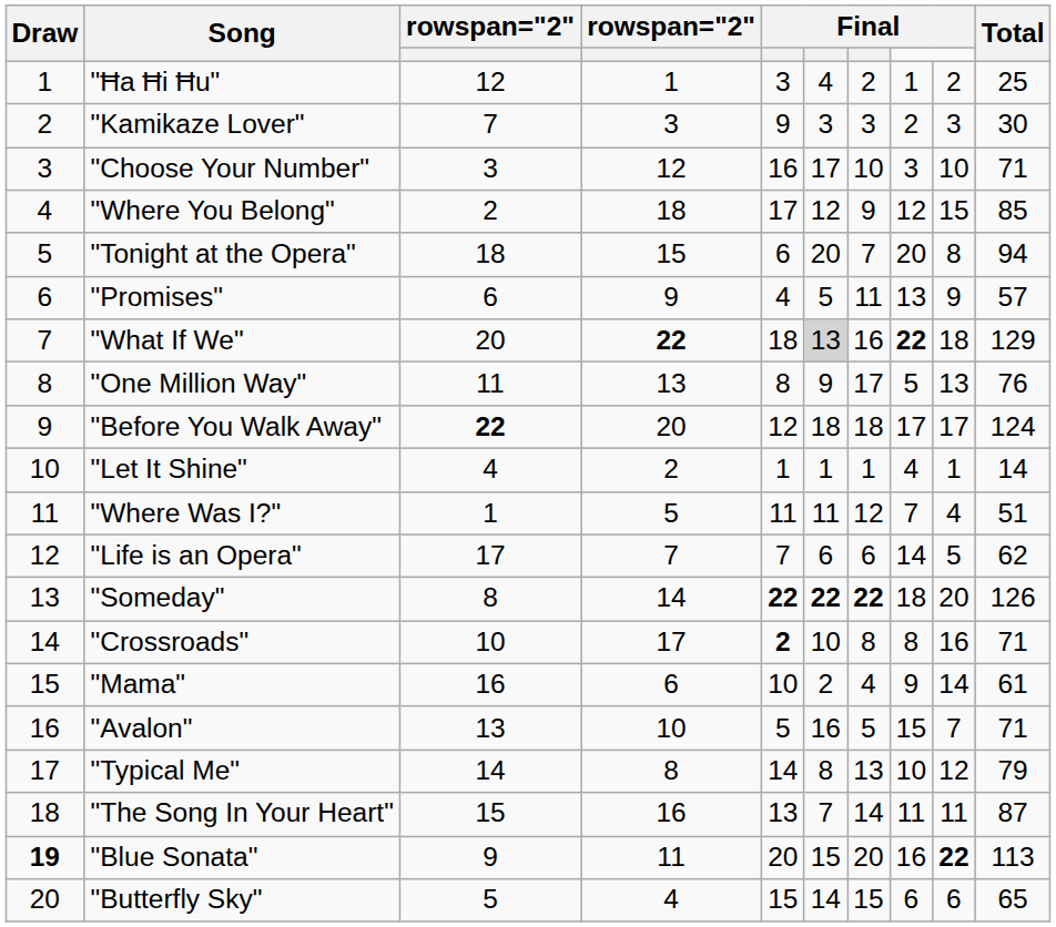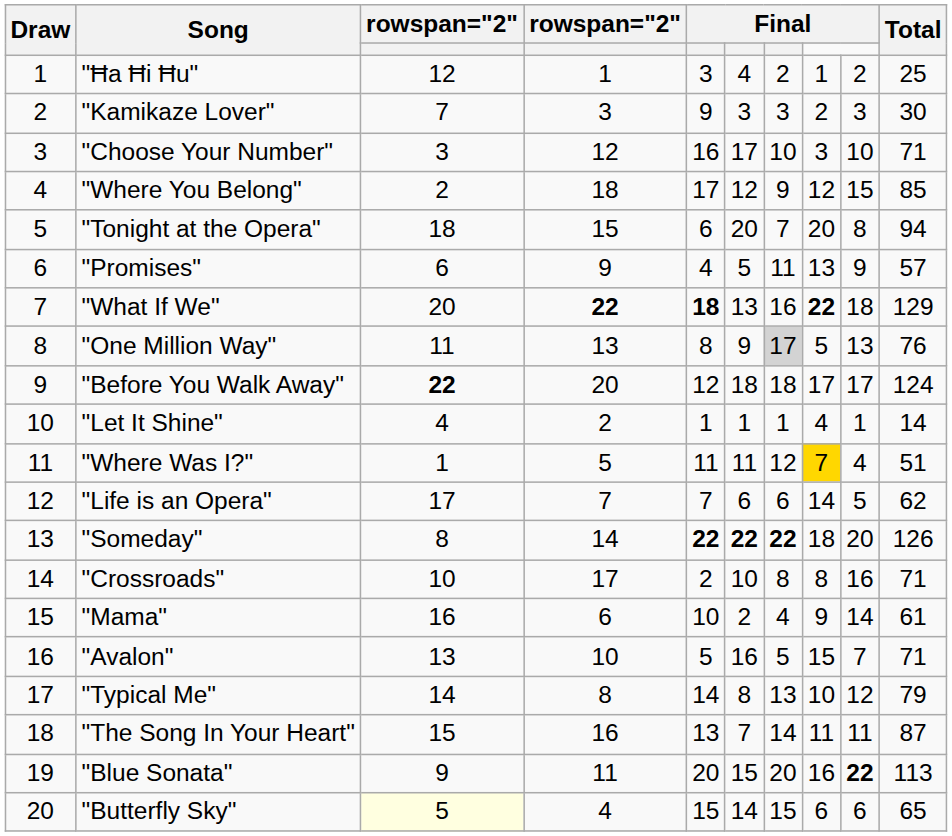"What If We" | column 5: normal -> bold
"What If We" | column 6: lightgrey background -> no background
"One Million Way" | column 7: no background -> lightgrey background
"Where Was I?" | column 8: no background -> gold background
"Crossroads" | column 5: bold -> normal
"Blue Sonata" | Draw: bold -> normal
"Butterfly Sky" | column 3: no background -> lightyellow background
